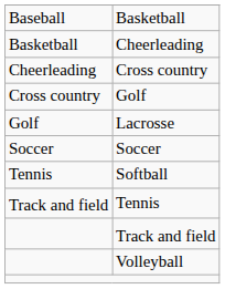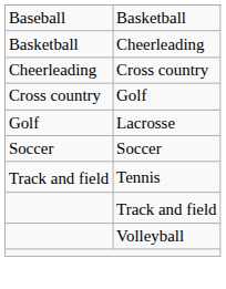- row: Tennis | Softball
